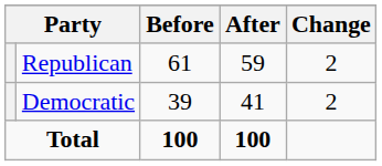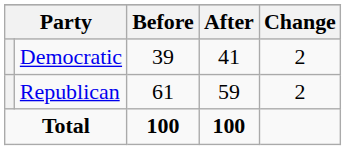rows swapped: Republican <-> Democratic
